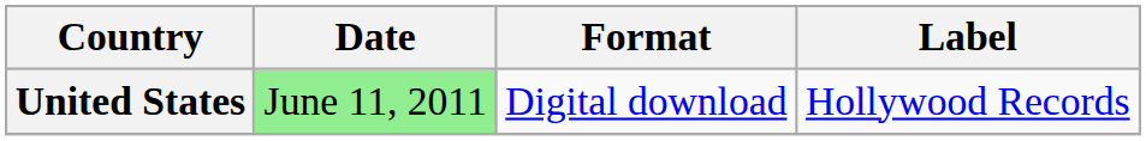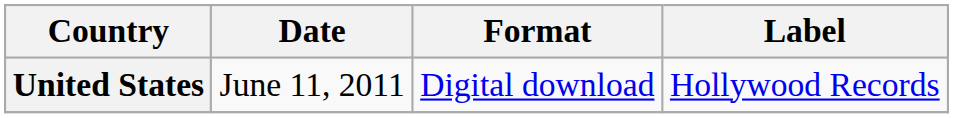United States | Date: lightgreen background -> no background
